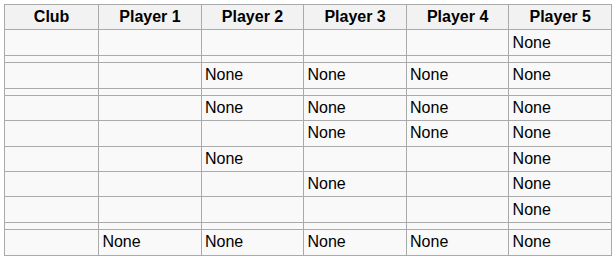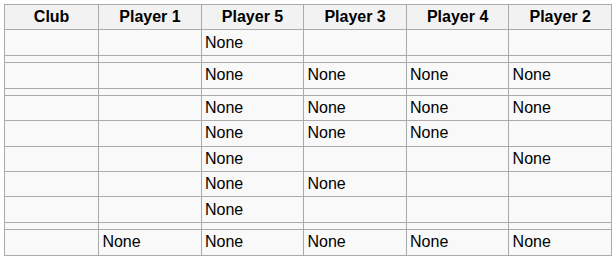columns swapped: Player 2 <-> Player 5
